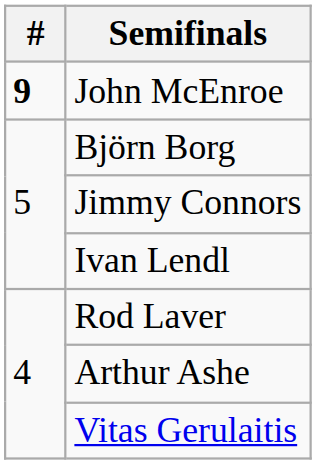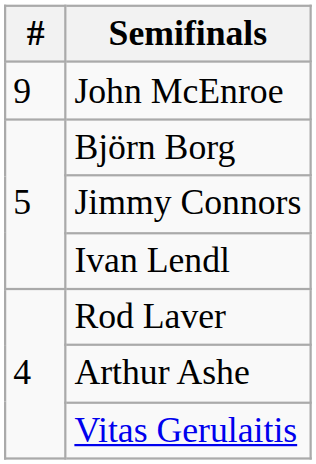John McEnroe | #: bold -> normal
